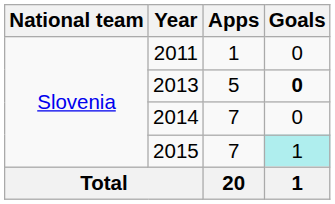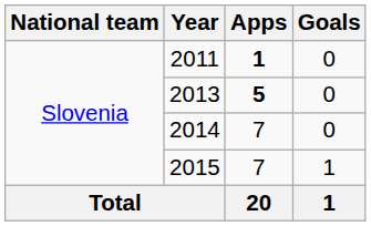2011 | Apps: normal -> bold
2013 | Apps: normal -> bold
2013 | Goals: bold -> normal
2015 | Goals: paleturquoise background -> no background
